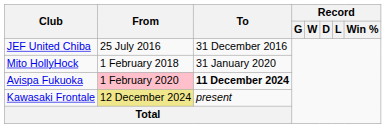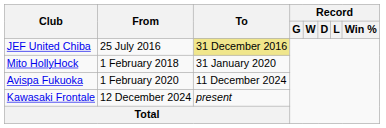JEF United Chiba | To: no background -> khaki background
Avispa Fukuoka | From: pink background -> no background
Avispa Fukuoka | To: bold -> normal
Kawasaki Frontale | From: khaki background -> no background
